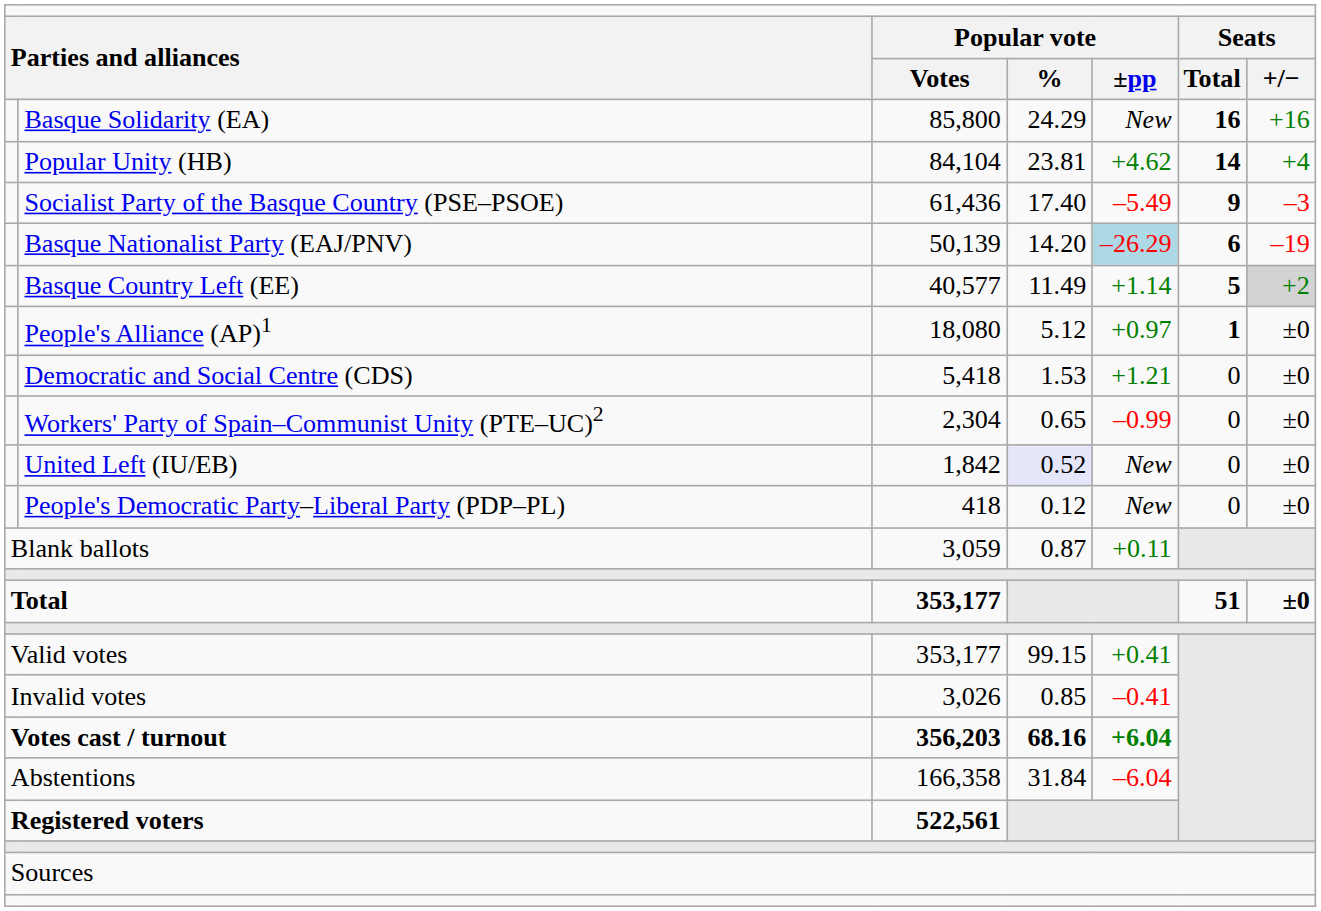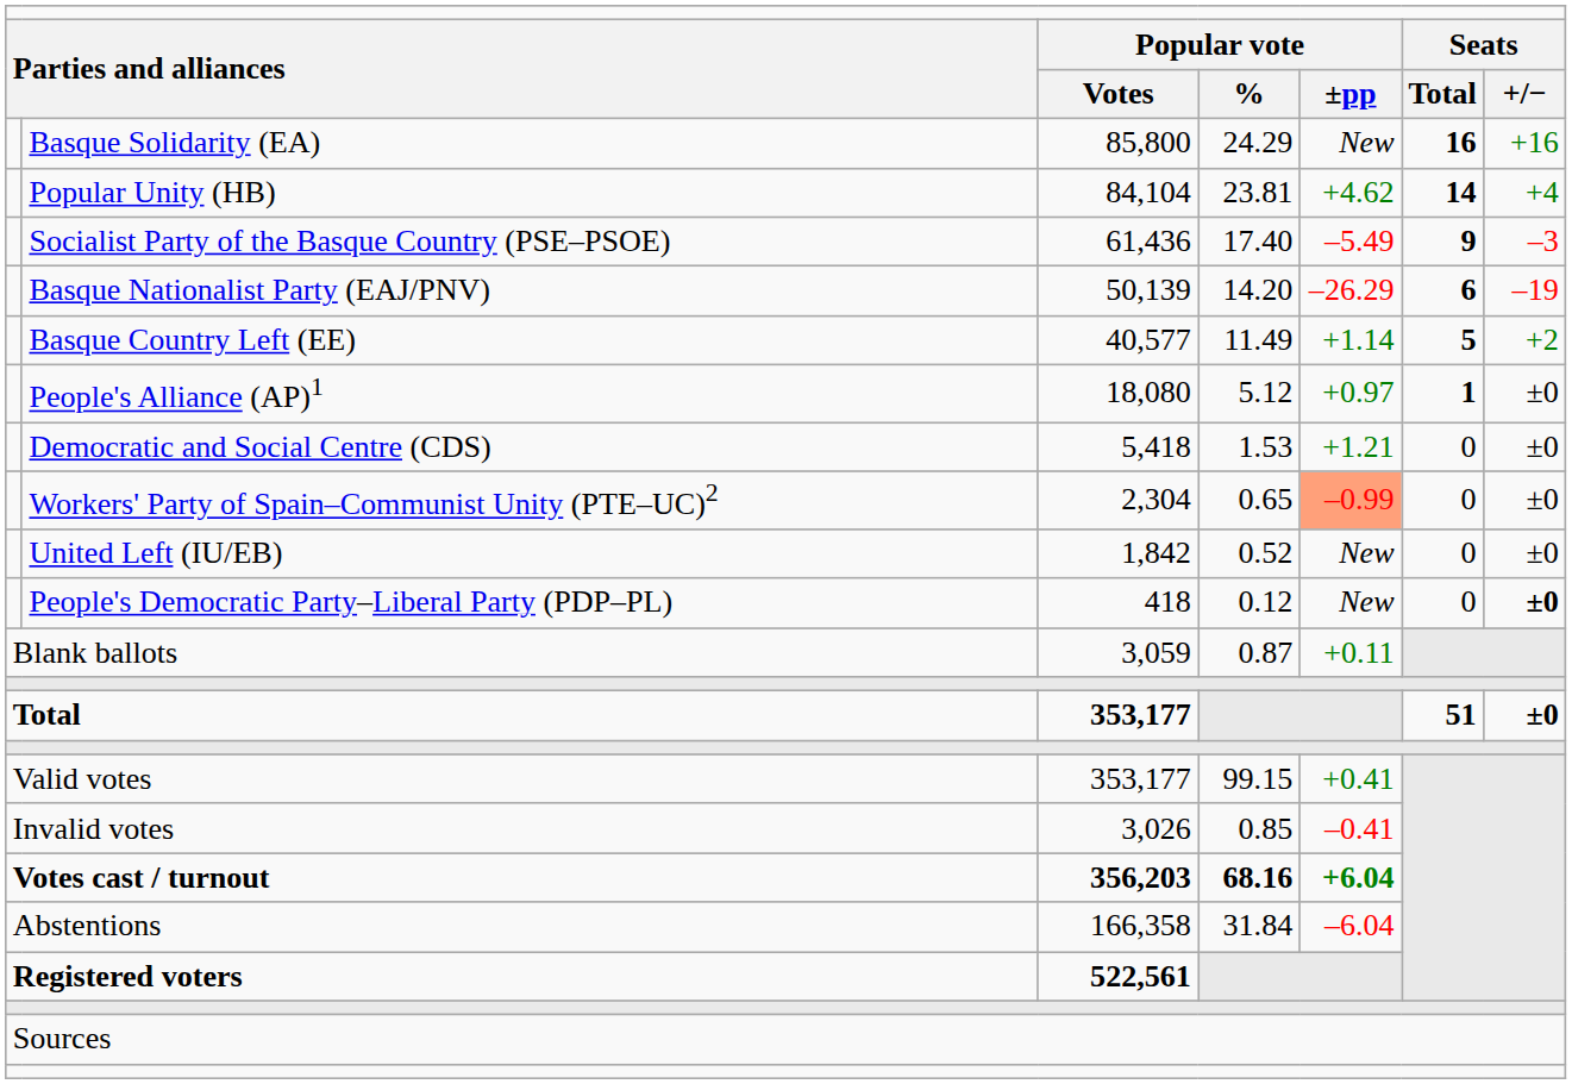Basque Nationalist Party (EAJ/PNV) | column 5: lightblue background -> no background
Basque Country Left (EE) | column 7: lightgrey background -> no background
Workers' Party of Spain–Communist Unity (PTE–UC)2 | column 5: no background -> lightsalmon background
United Left (IU/EB) | column 4: lavender background -> no background
People's Democratic Party–Liberal Party (PDP–PL) | column 7: normal -> bold
